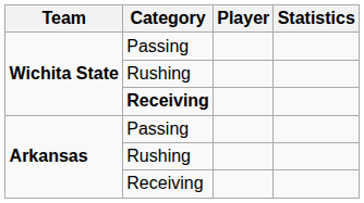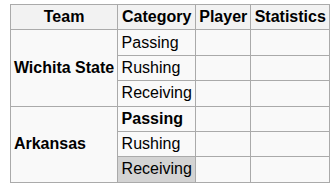Wichita State / Receiving | Category: bold -> normal
Arkansas / Passing | Category: normal -> bold
Arkansas / Receiving | Category: no background -> lightgrey background
